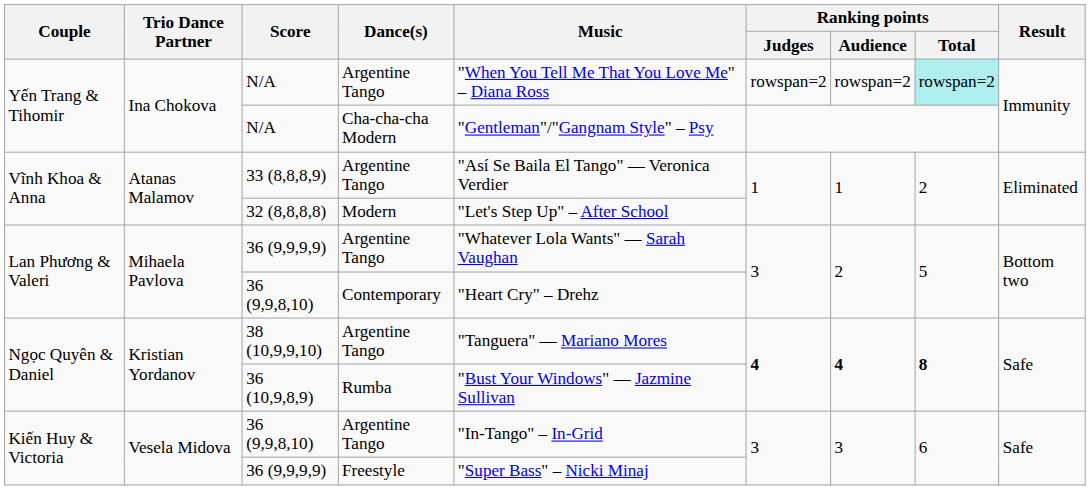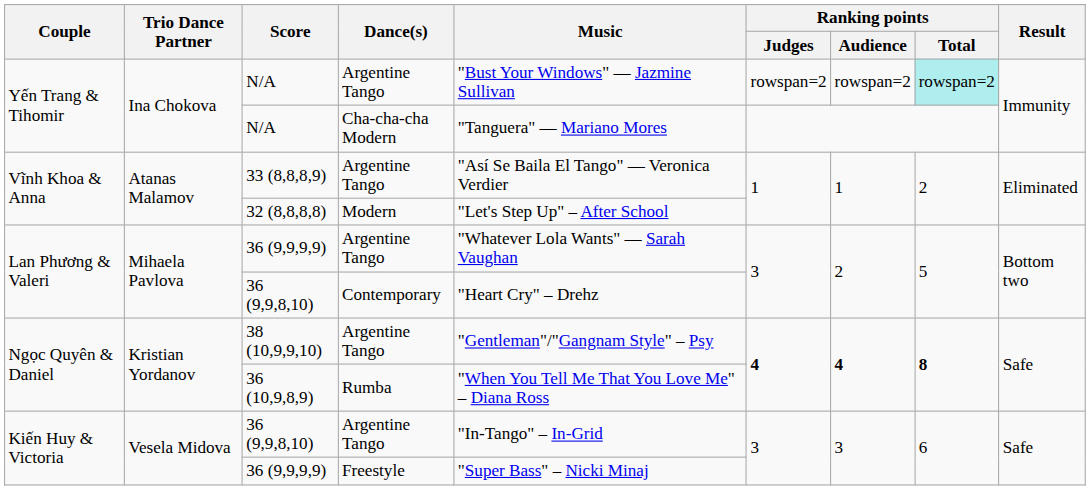N/A / Argentine Tango | Music: "When You Tell Me That You Love Me" – Diana Ross -> "Bust Your Windows" — Jazmine Sullivan
N/A / Cha-cha-cha Modern | Music: "Gentleman"/"Gangnam Style" – Psy -> "Tanguera" — Mariano Mores
38 (10,9,9,10) | Music: "Tanguera" — Mariano Mores -> "Gentleman"/"Gangnam Style" – Psy
36 (10,9,8,9) | Music: "Bust Your Windows" — Jazmine Sullivan -> "When You Tell Me That You Love Me" – Diana Ross
